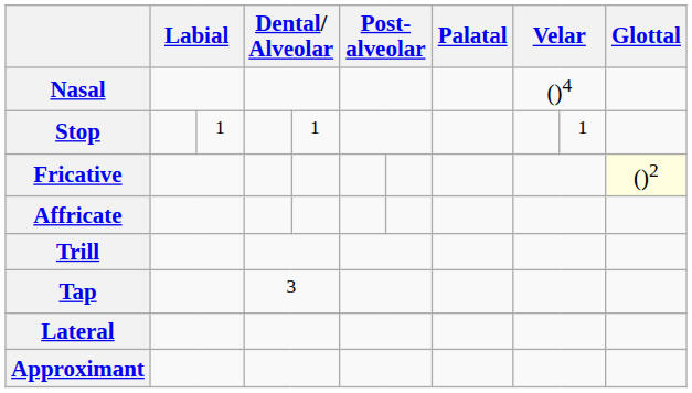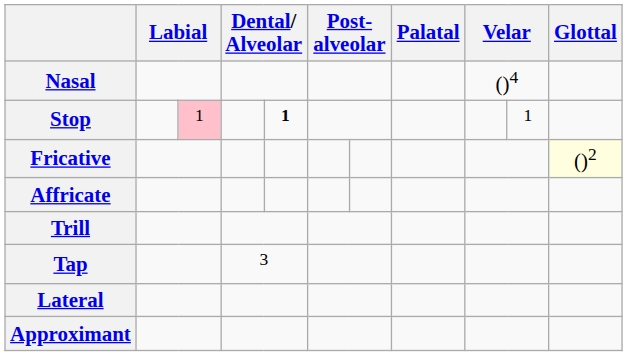Stop | column 3: no background -> pink background
Stop | column 5: normal -> bold
